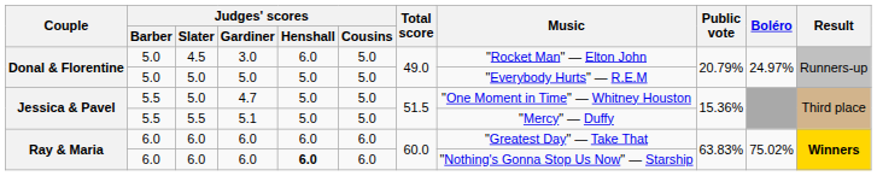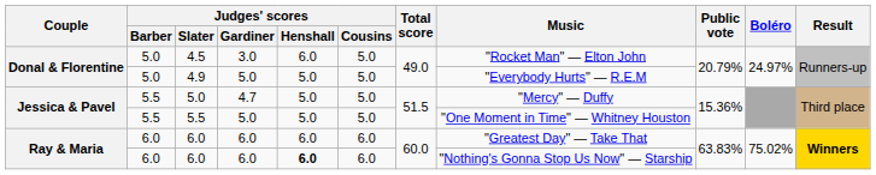row 4 | Judges' scores / Slater: 5.0 -> 4.9
row 5 | Music: "One Moment in Time" — Whitney Houston -> "Mercy" — Duffy
row 6 | Judges' scores / Gardiner: 5.1 -> 5.0
row 6 | Music: "Mercy" — Duffy -> "One Moment in Time" — Whitney Houston
